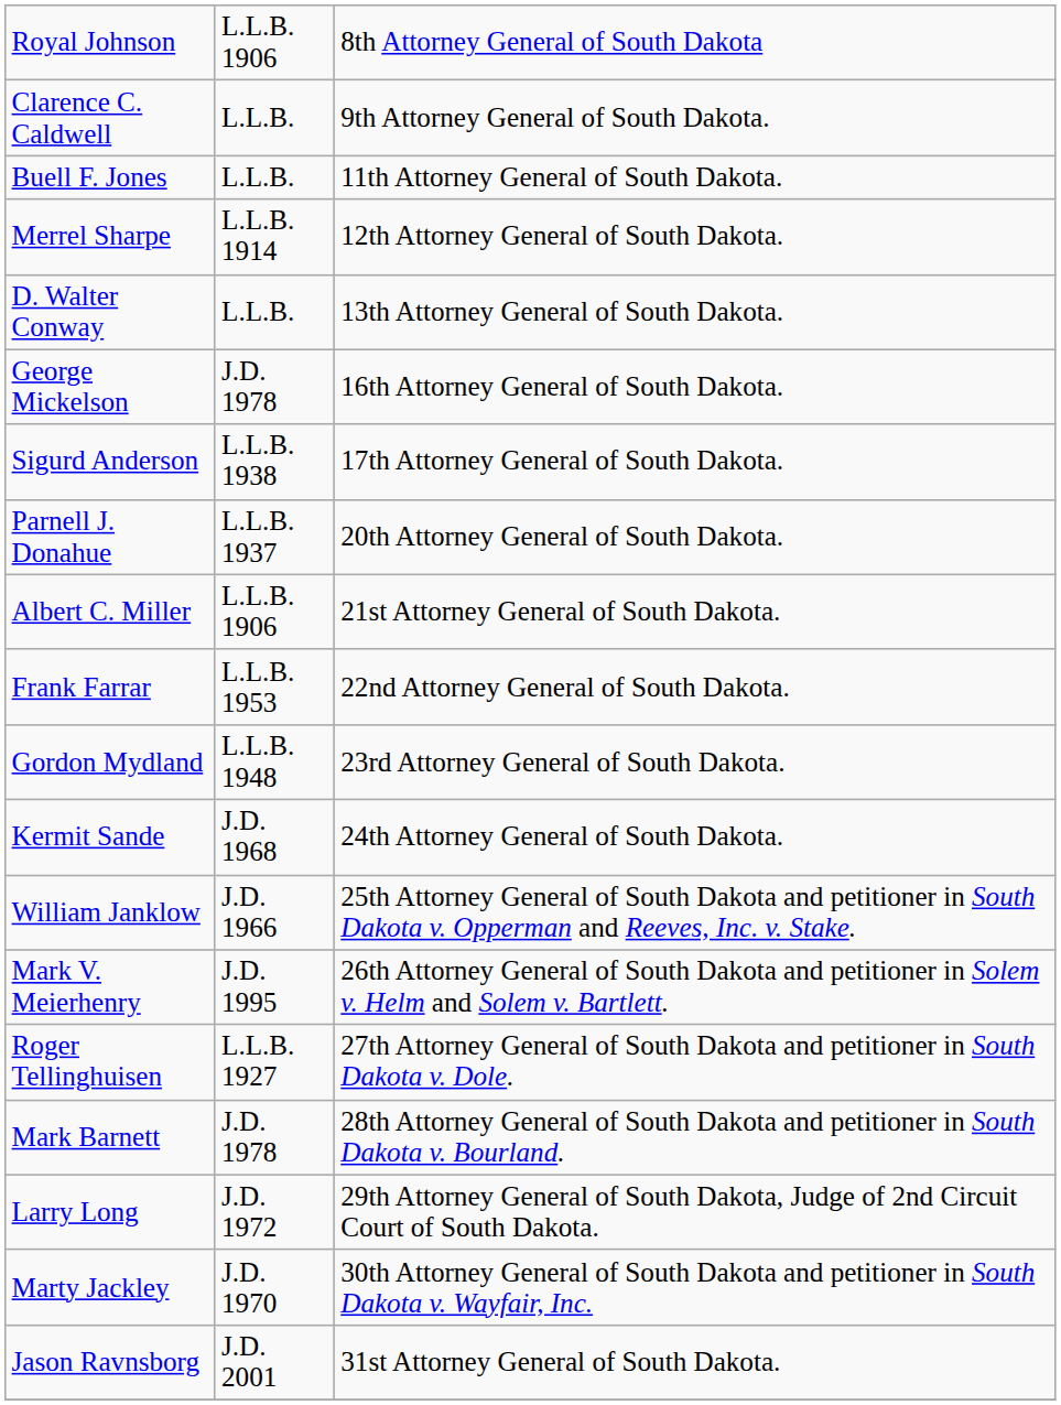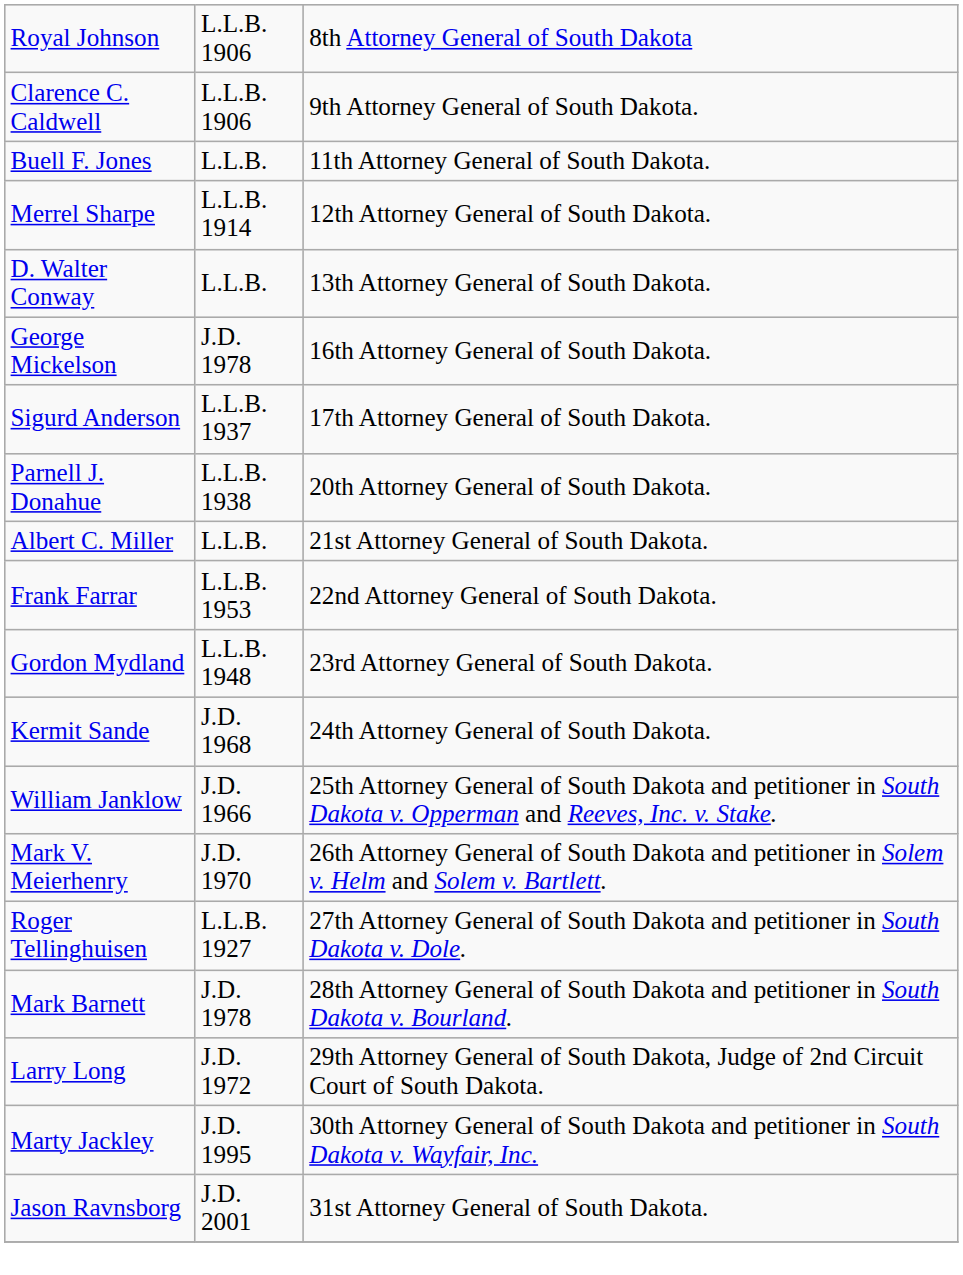Clarence C. Caldwell | column 2: L.L.B. -> L.L.B. 1906
Sigurd Anderson | column 2: L.L.B. 1938 -> L.L.B. 1937
Parnell J. Donahue | column 2: L.L.B. 1937 -> L.L.B. 1938
Albert C. Miller | column 2: L.L.B. 1906 -> L.L.B.
Mark V. Meierhenry | column 2: J.D. 1995 -> J.D. 1970
Marty Jackley | column 2: J.D. 1970 -> J.D. 1995
